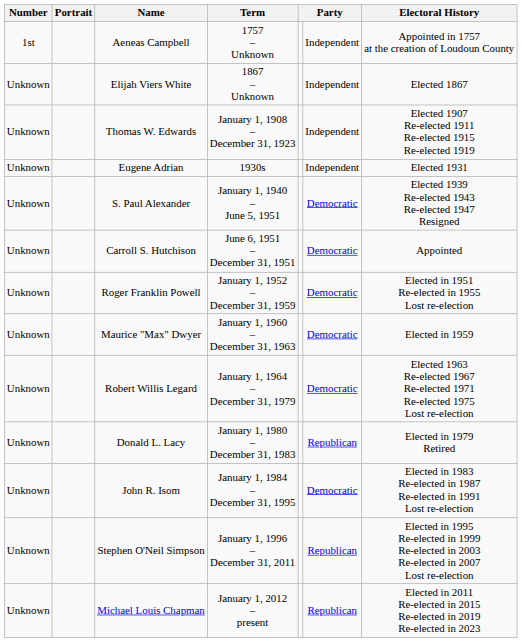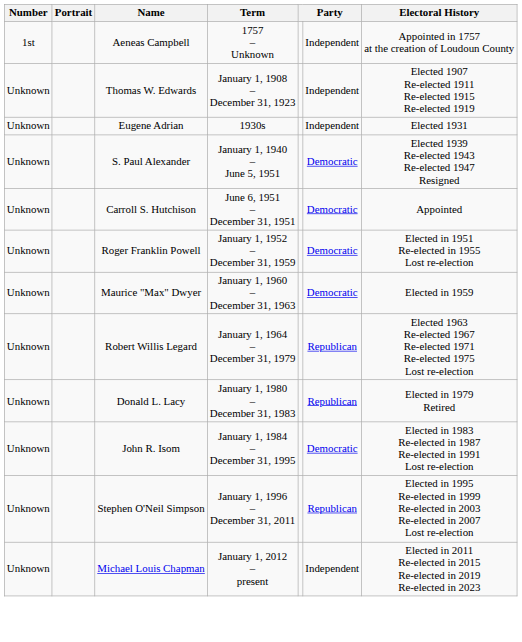- row: Unknown | Elijah Viers White | 1867 – Unknown | Independent | Elected 1867
Robert Willis Legard | column 6: Democratic -> Republican
Michael Louis Chapman | column 6: Republican -> Independent
